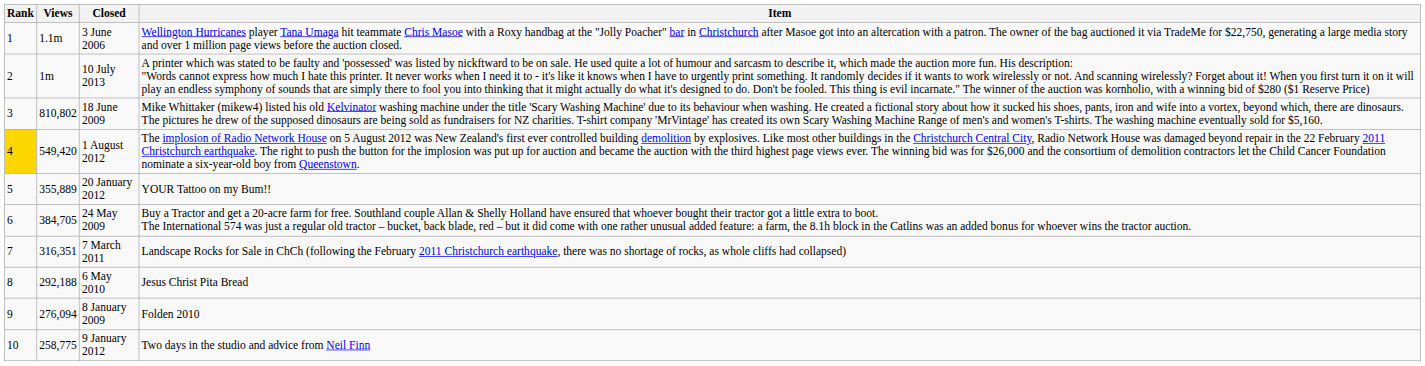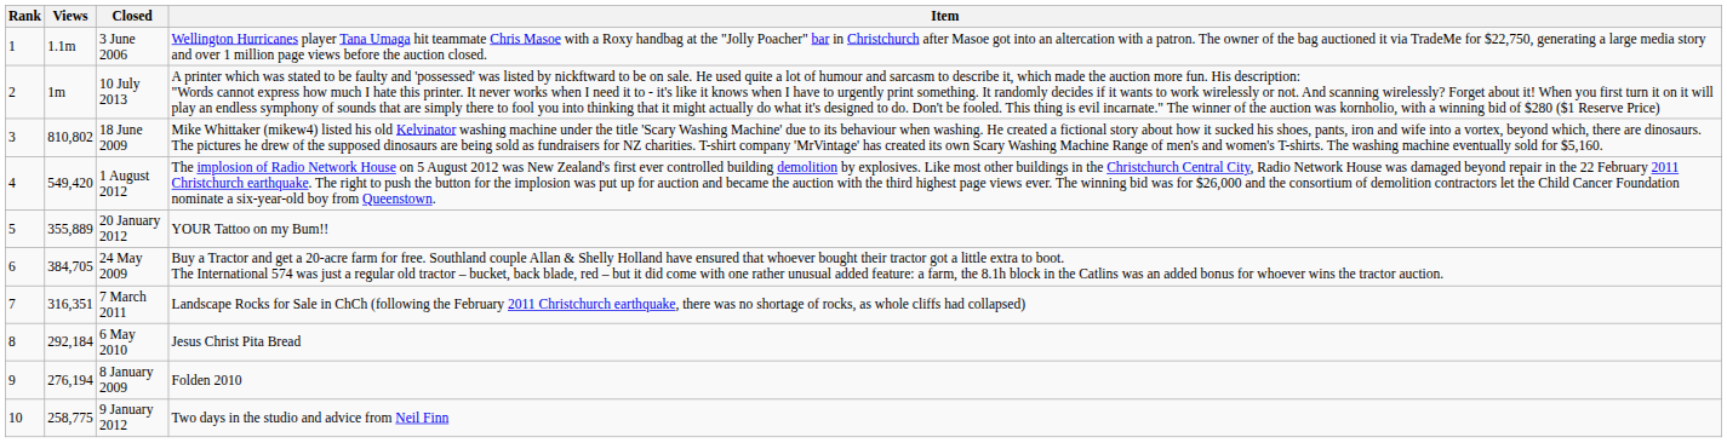1 August 2012 | Rank: gold background -> no background
6 May 2010 | Views: 292,188 -> 292,184
8 January 2009 | Views: 276,094 -> 276,194
